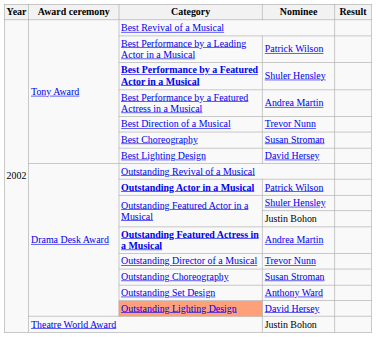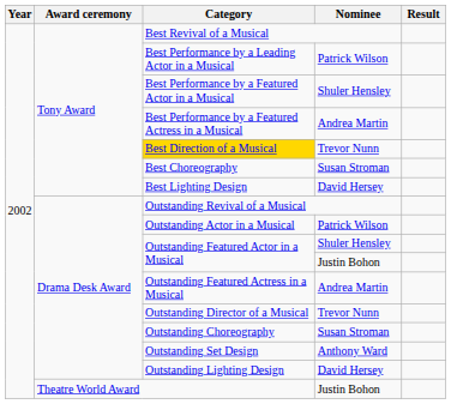Best Performance by a Featured Actor in a Musical | Category: bold -> normal
Best Direction of a Musical | Category: no background -> gold background
Outstanding Actor in a Musical | Category: bold -> normal
Outstanding Featured Actress in a Musical | Category: bold -> normal
Outstanding Lighting Design | Category: lightsalmon background -> no background
